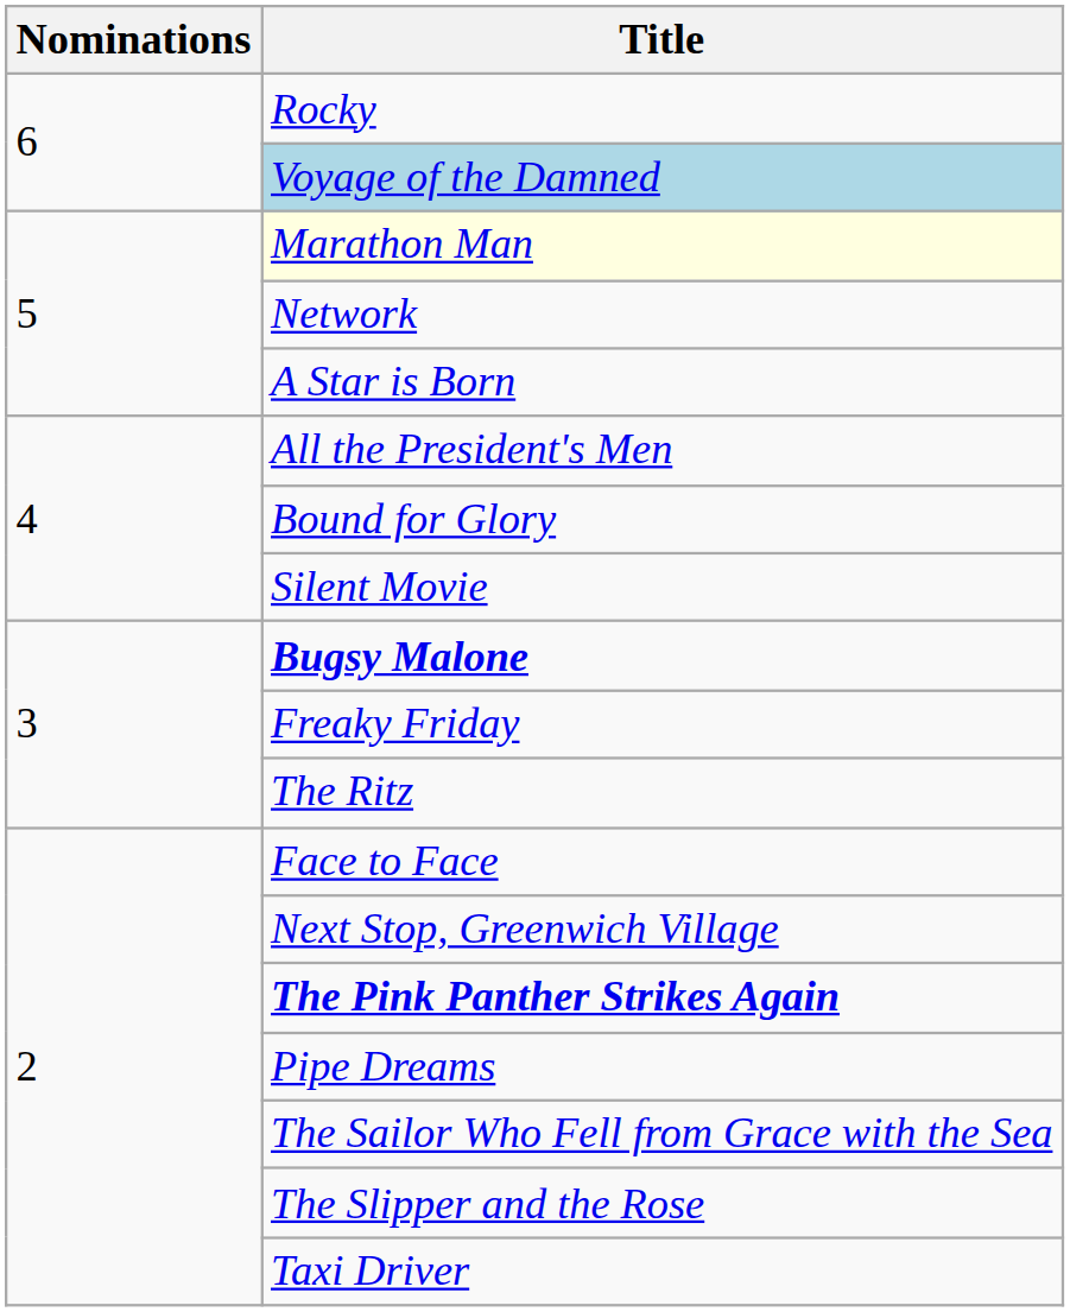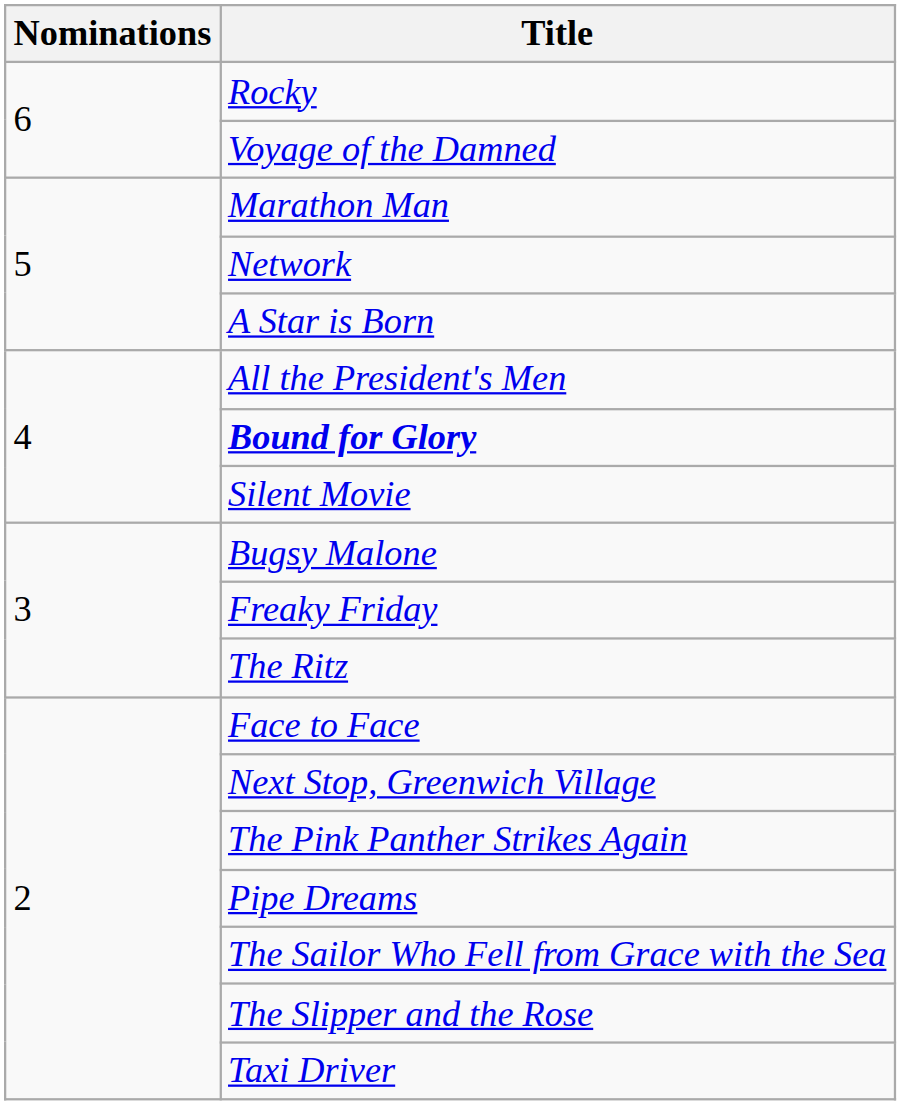Voyage of the Damned | Title: lightblue background -> no background
Marathon Man | Title: lightyellow background -> no background
Bound for Glory | Title: normal -> bold
Bugsy Malone | Title: bold -> normal
The Pink Panther Strikes Again | Title: bold -> normal
